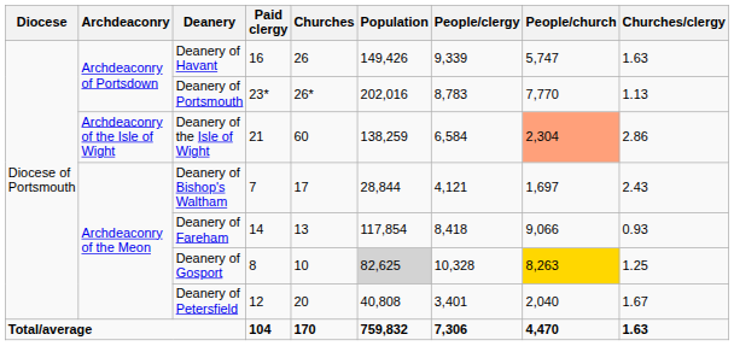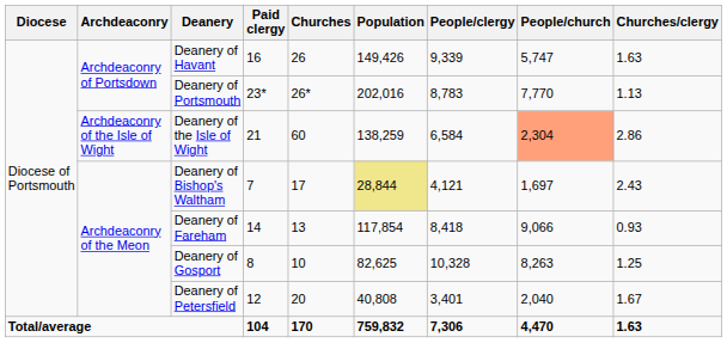Deanery of Bishop's Waltham | Population: no background -> khaki background
Deanery of Gosport | Population: lightgrey background -> no background
Deanery of Gosport | People/church: gold background -> no background
